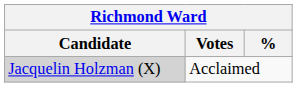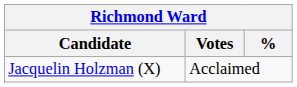Jacquelin Holzman (X) | Candidate: lightgrey background -> no background
